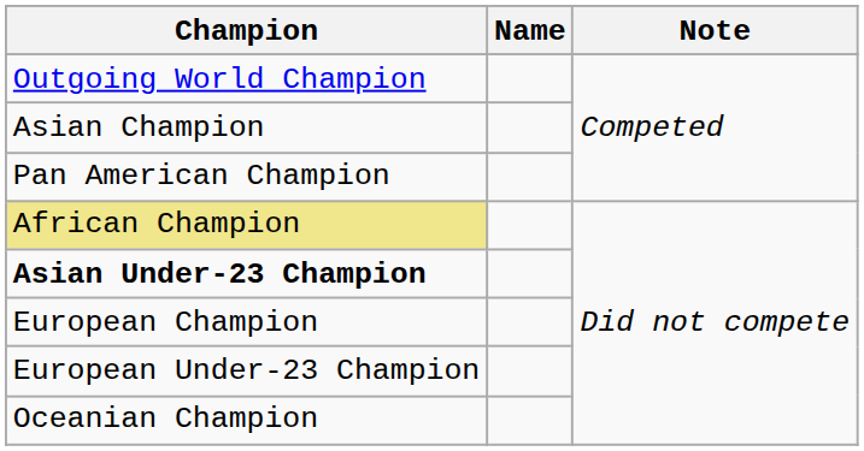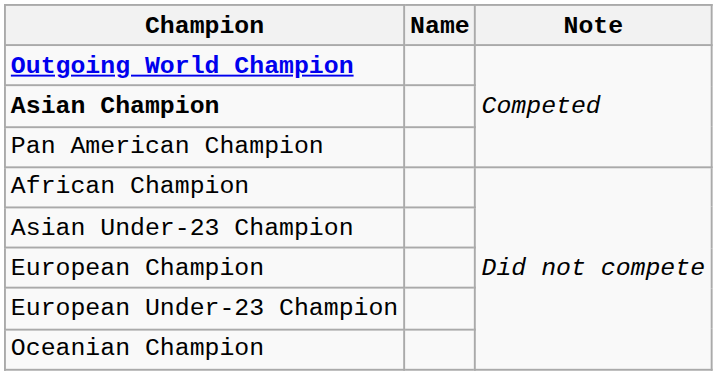Outgoing World Champion | Champion: normal -> bold
Asian Champion | Champion: normal -> bold
African Champion | Champion: khaki background -> no background
Asian Under-23 Champion | Champion: bold -> normal
